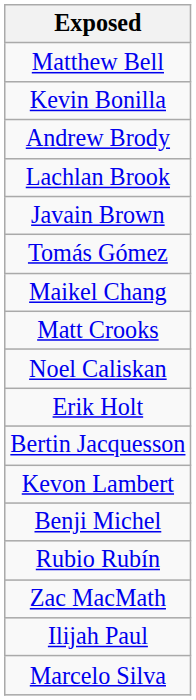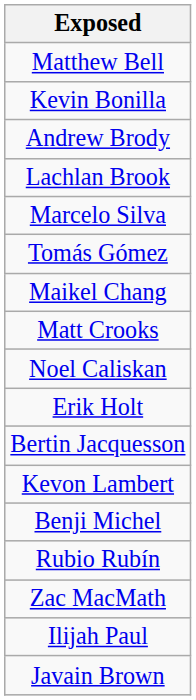row 6 | column 1: Javain Brown -> Marcelo Silva
row 18 | column 1: Marcelo Silva -> Javain Brown
